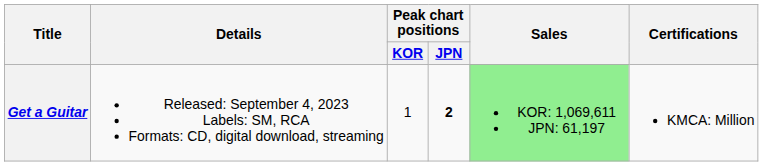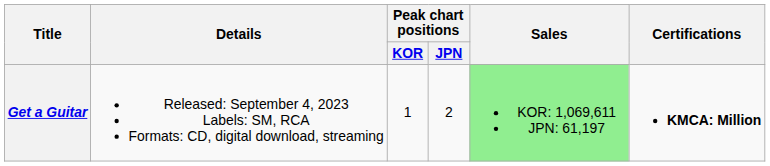Get a Guitar | Peak chart positions / JPN: bold -> normal
Get a Guitar | Certifications: normal -> bold
